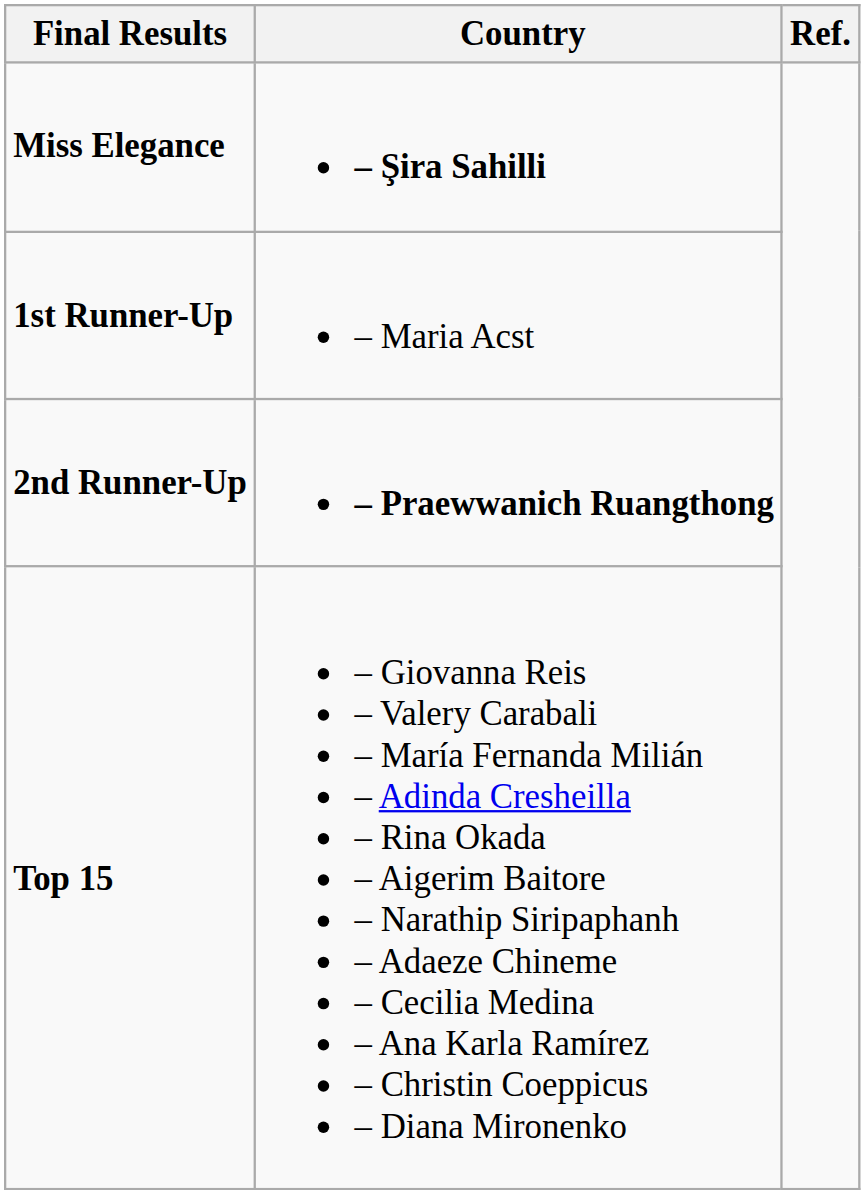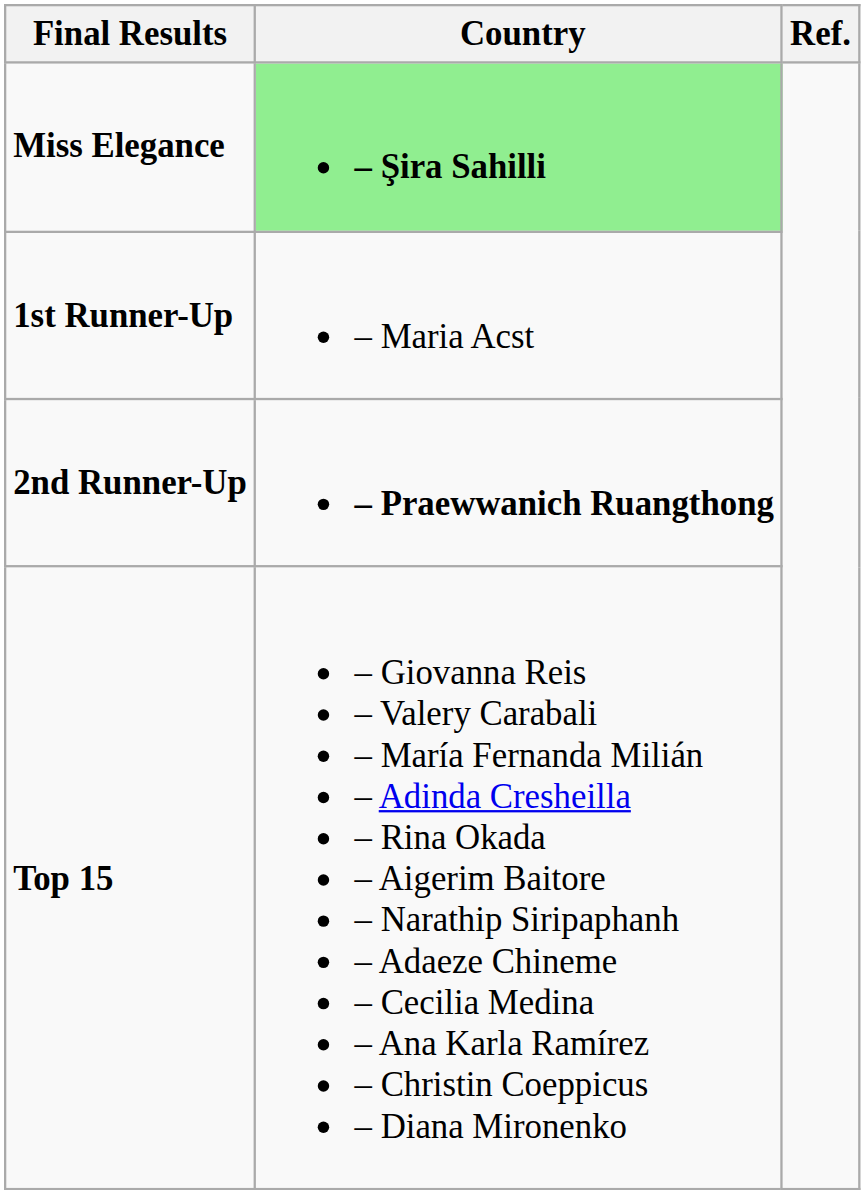Miss Elegance | Country: no background -> lightgreen background
